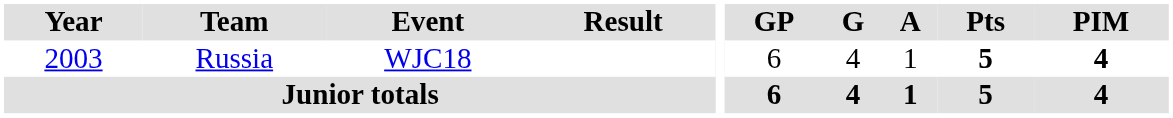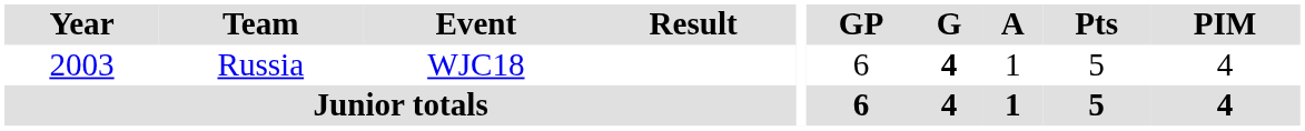Russia | G: normal -> bold
Russia | Pts: bold -> normal
Russia | PIM: bold -> normal
